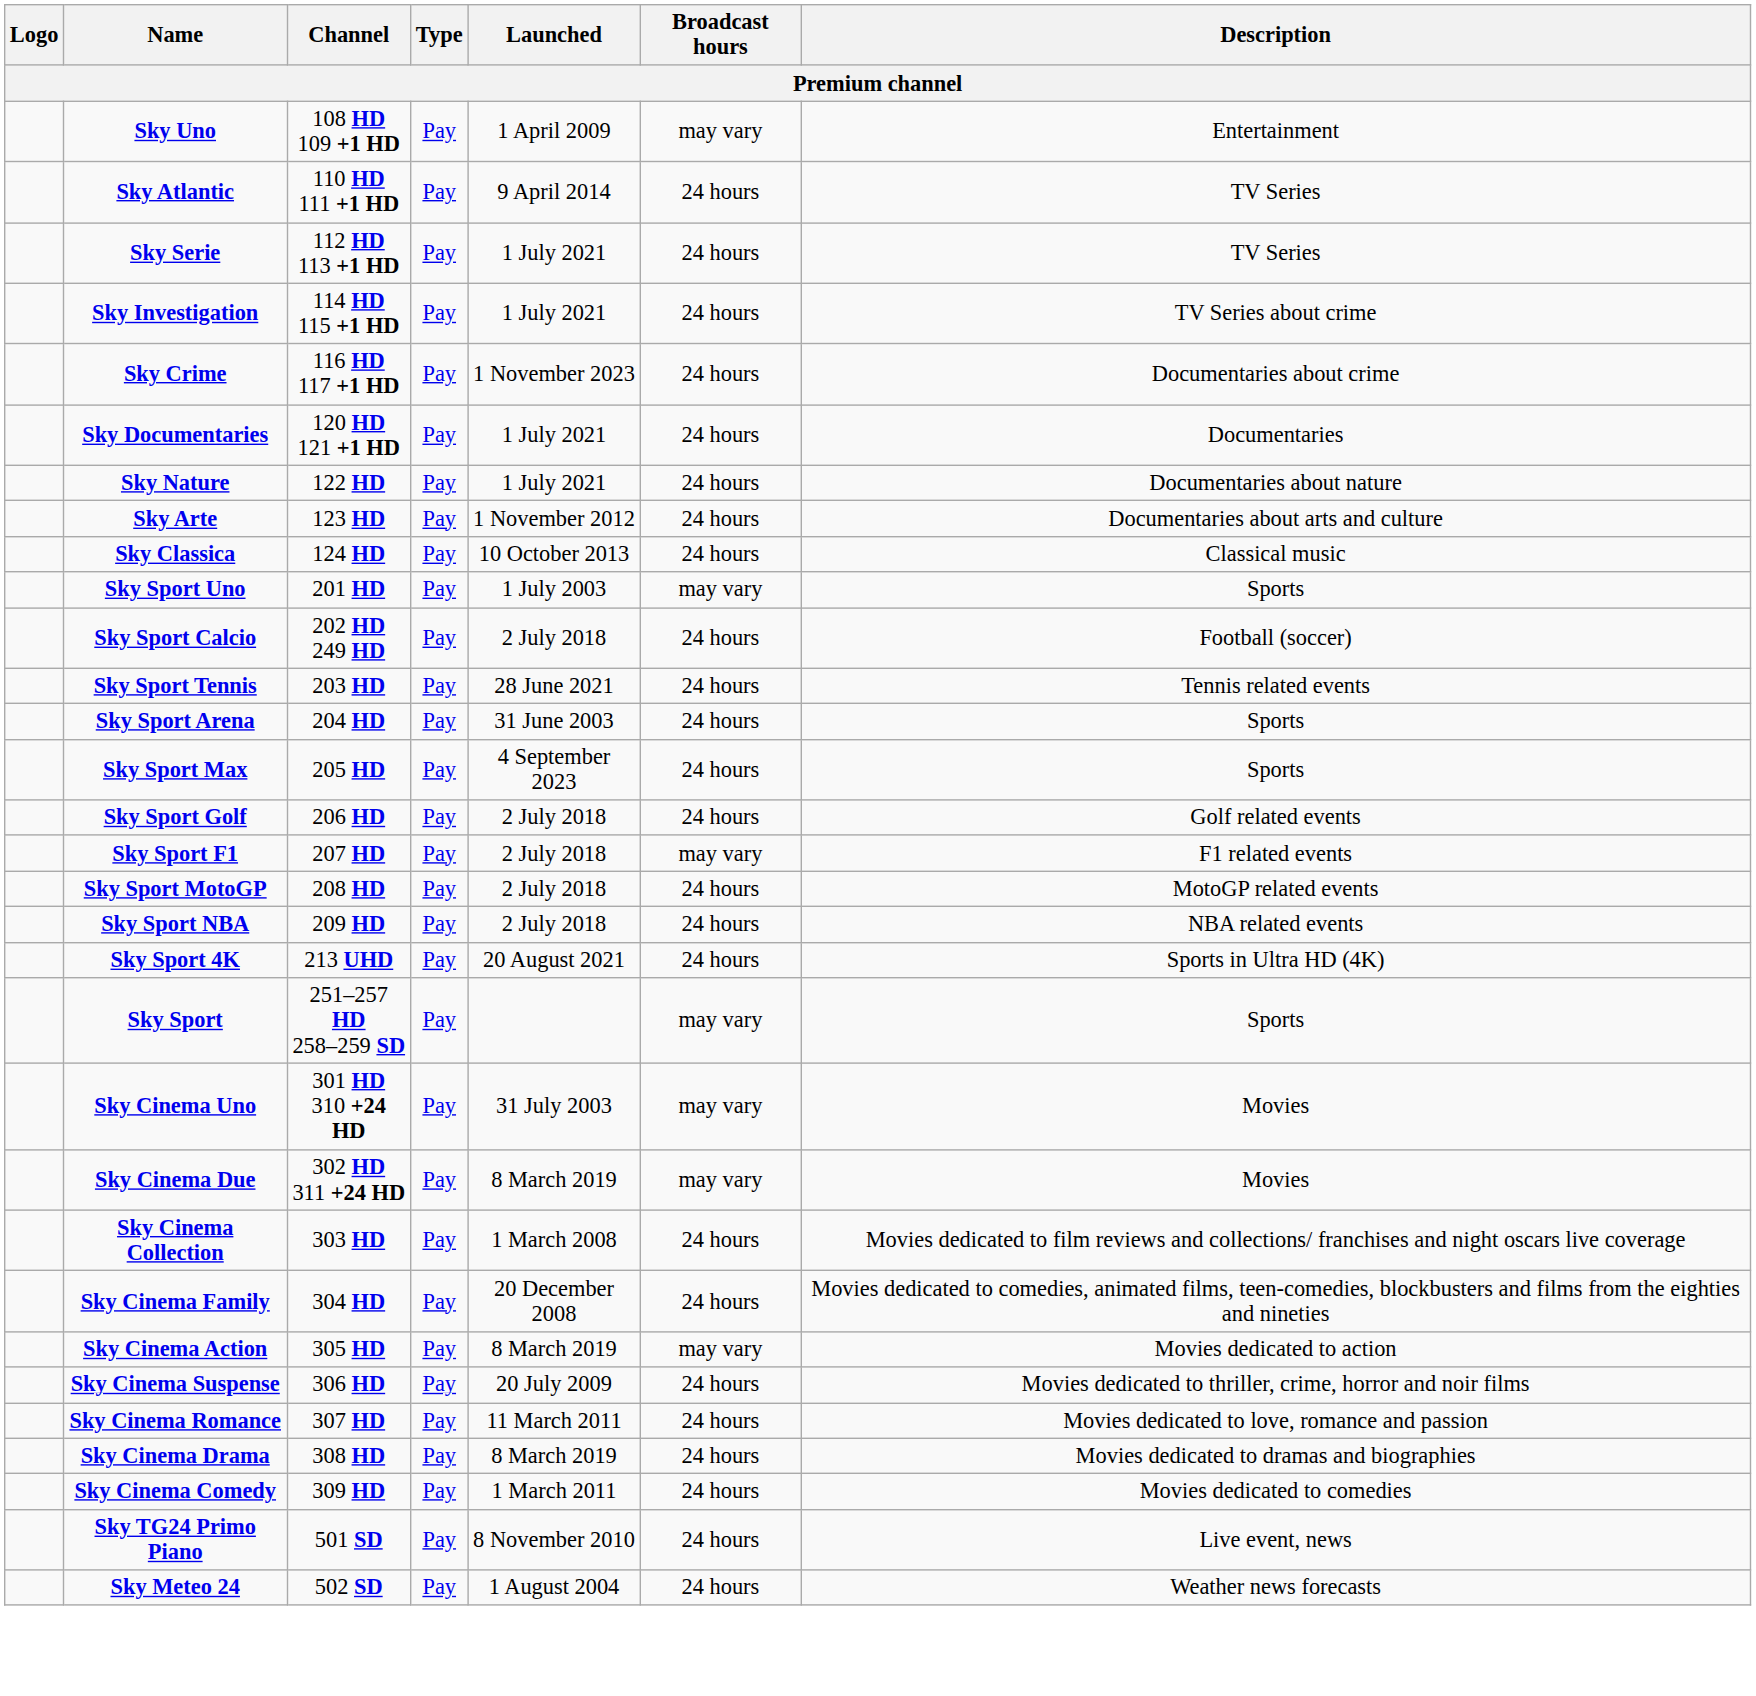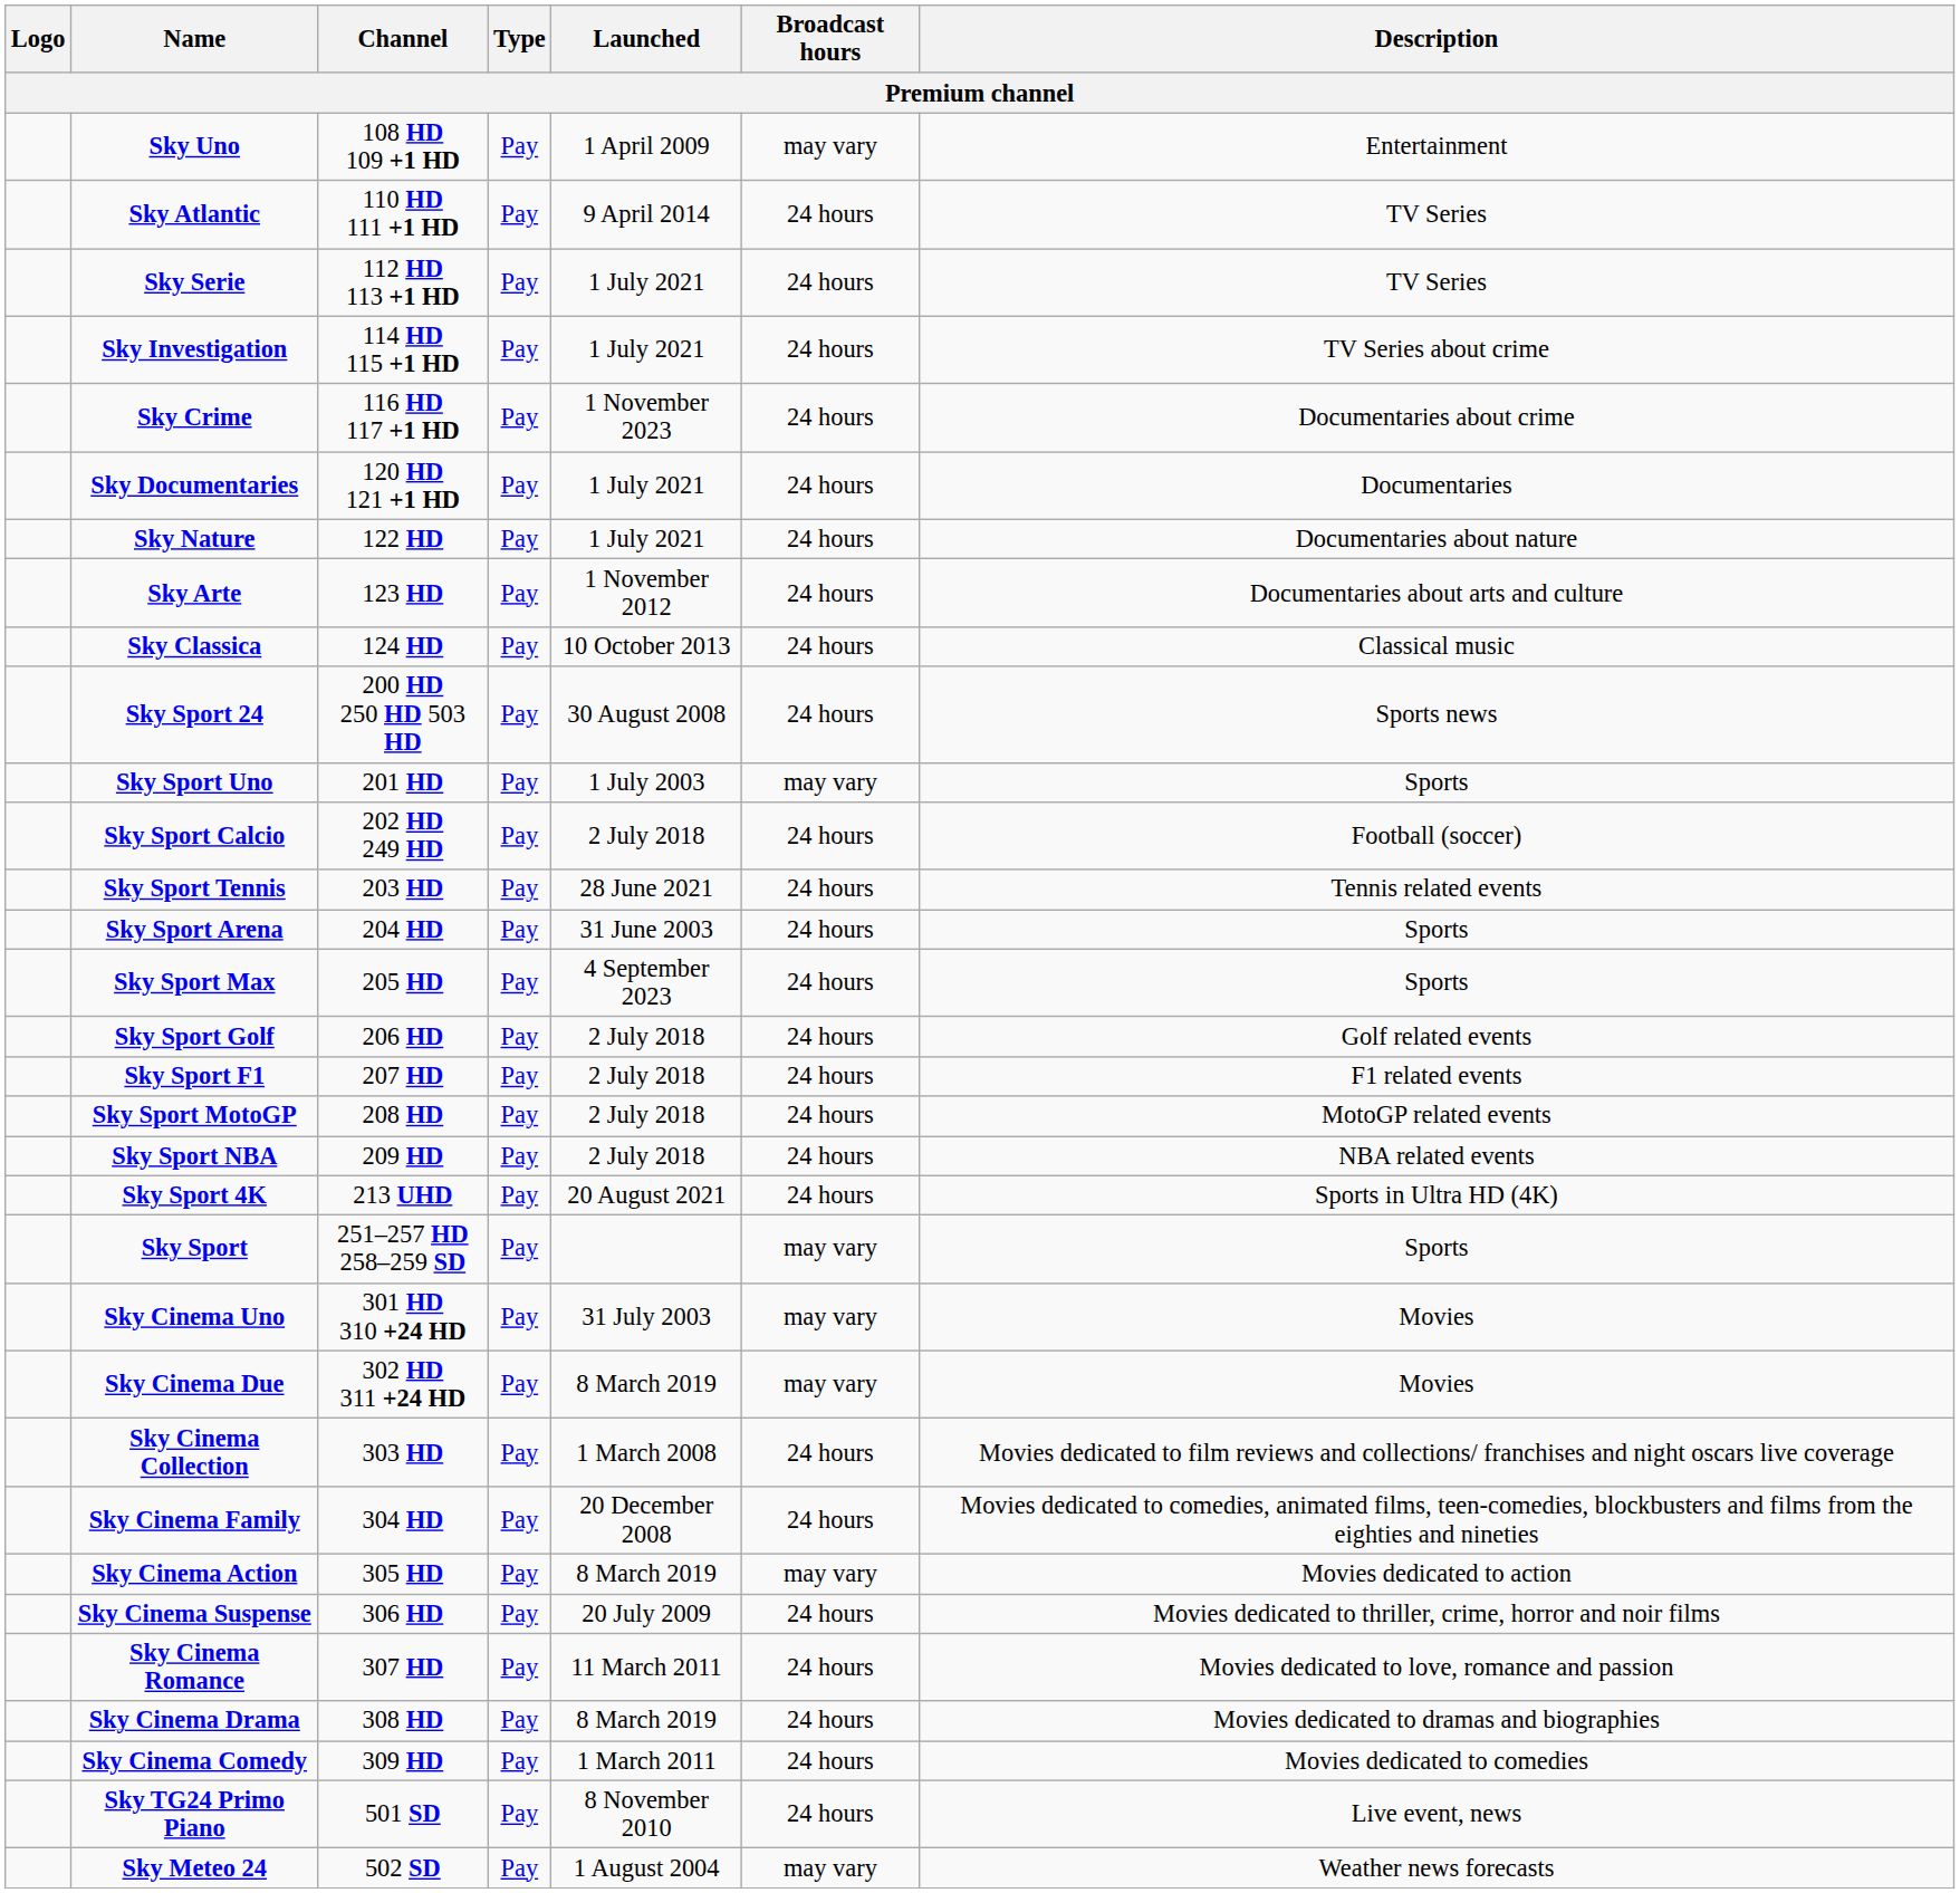+ row: Sky Sport 24 | 200 HD 250 HD 503 HD | Pay | 30 August 2008 | 24 hours | Sports news
Sky Sport F1 | Broadcast hours: may vary -> 24 hours
Sky Meteo 24 | Broadcast hours: 24 hours -> may vary
